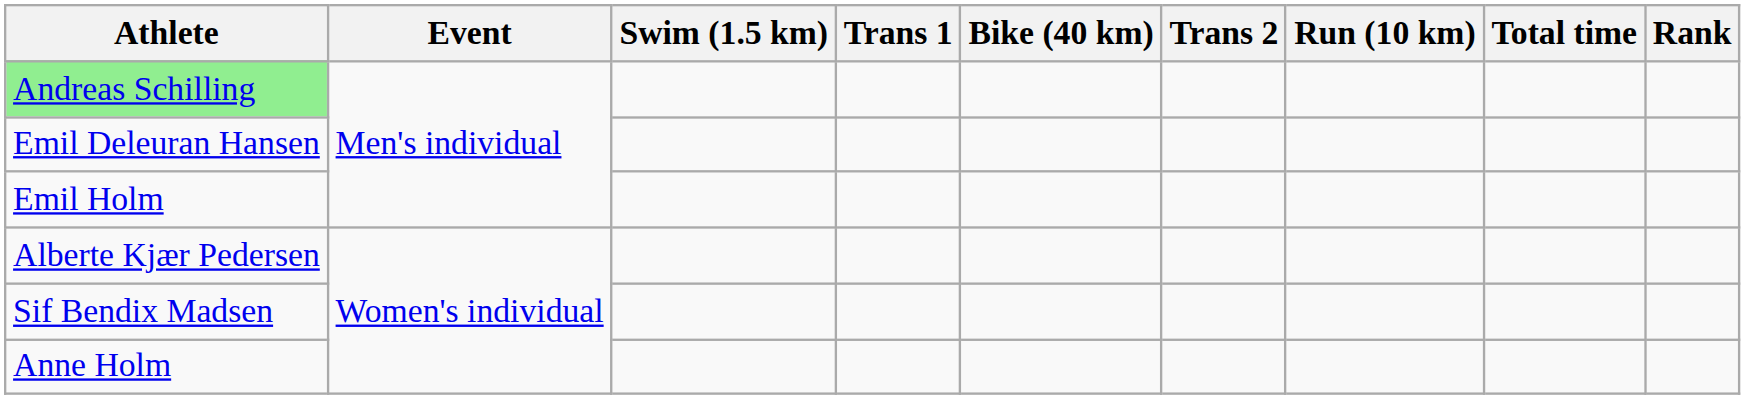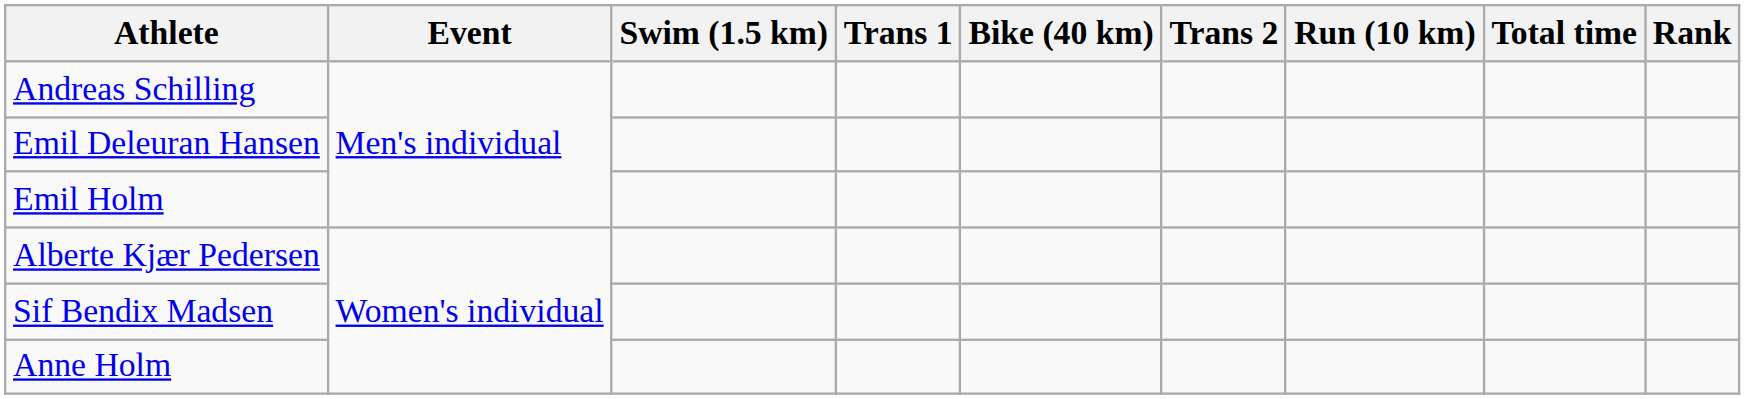Andreas Schilling | Athlete: lightgreen background -> no background
